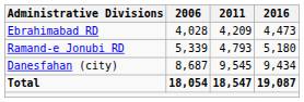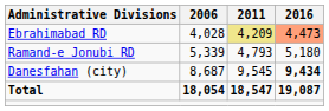Ebrahimabad RD | 2011: no background -> khaki background
Ebrahimabad RD | 2016: no background -> lightsalmon background
Danesfahan (city) | 2016: normal -> bold
